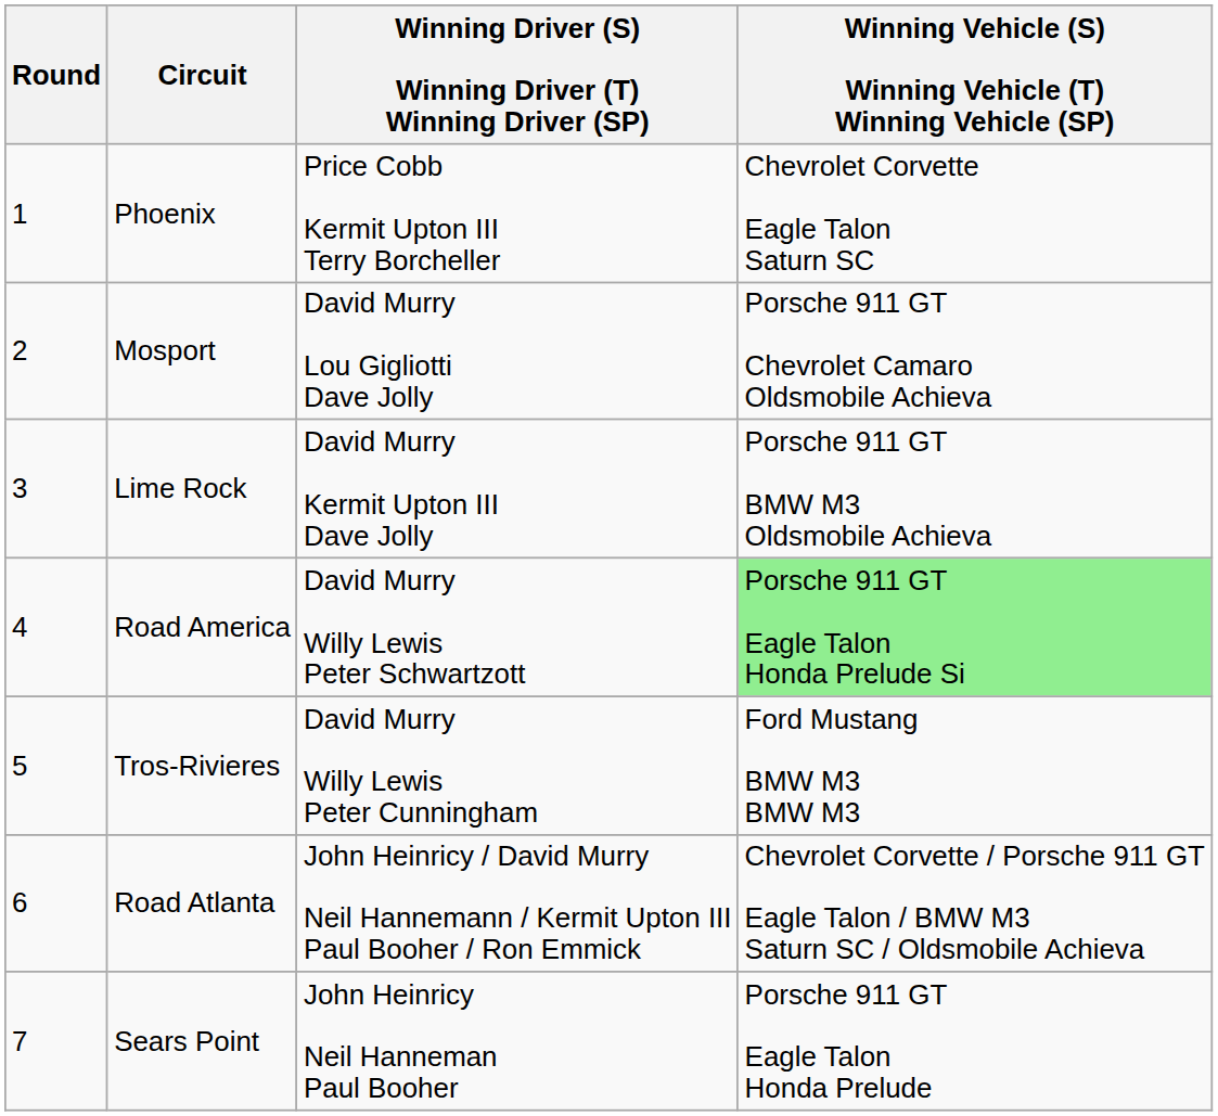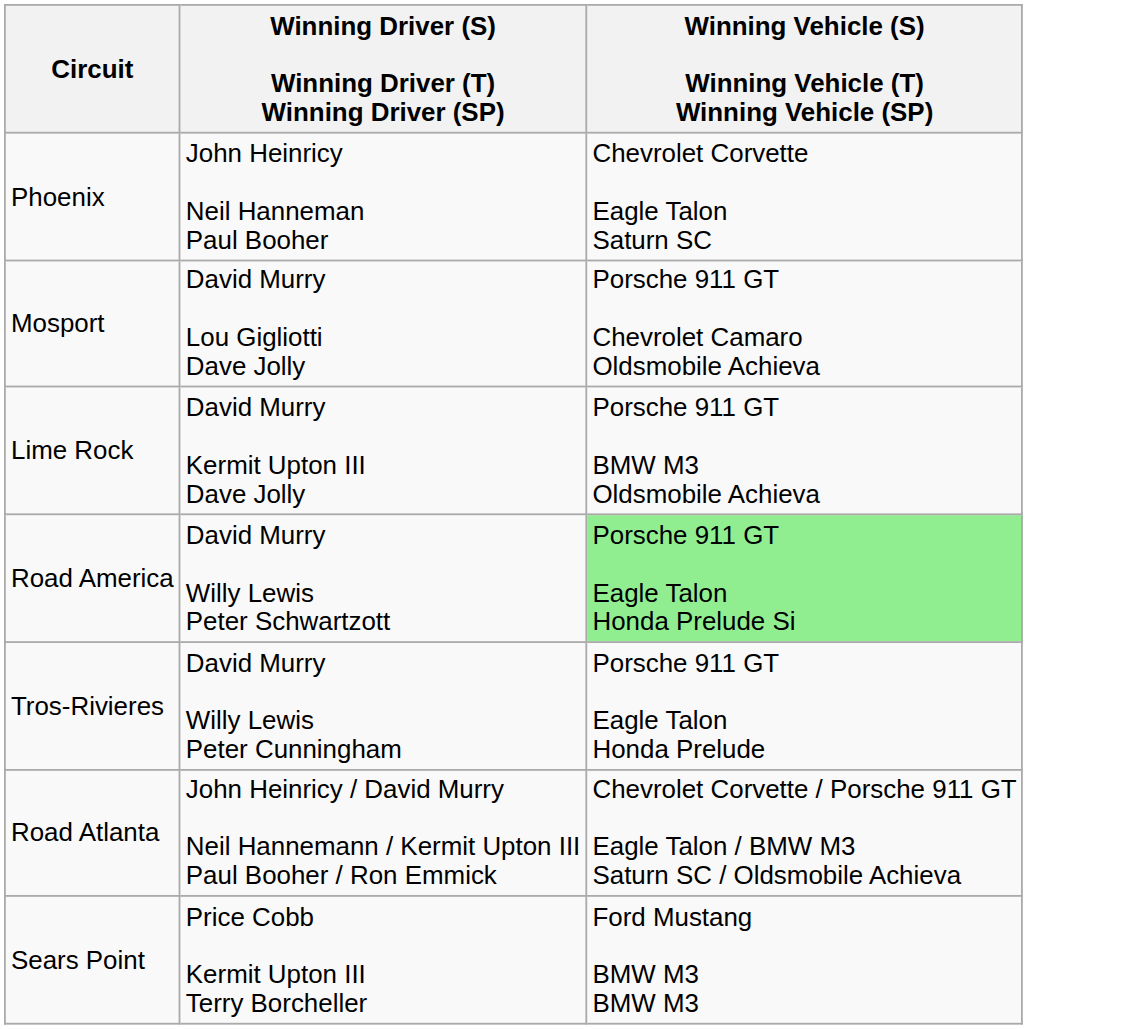- column: Round | 1 | 2 | 3 | 4 | 5 | 6 | 7
Phoenix | Winning Driver (S) Winning Driver (T) Winning Driver (SP): Price Cobb Kermit Upton III Terry Borcheller -> John Heinricy Neil Hanneman Paul Booher
Tros-Rivieres | Winning Vehicle (S) Winning Vehicle (T) Winning Vehicle (SP): Ford Mustang BMW M3 BMW M3 -> Porsche 911 GT Eagle Talon Honda Prelude
Sears Point | Winning Driver (S) Winning Driver (T) Winning Driver (SP): John Heinricy Neil Hanneman Paul Booher -> Price Cobb Kermit Upton III Terry Borcheller
Sears Point | Winning Vehicle (S) Winning Vehicle (T) Winning Vehicle (SP): Porsche 911 GT Eagle Talon Honda Prelude -> Ford Mustang BMW M3 BMW M3
